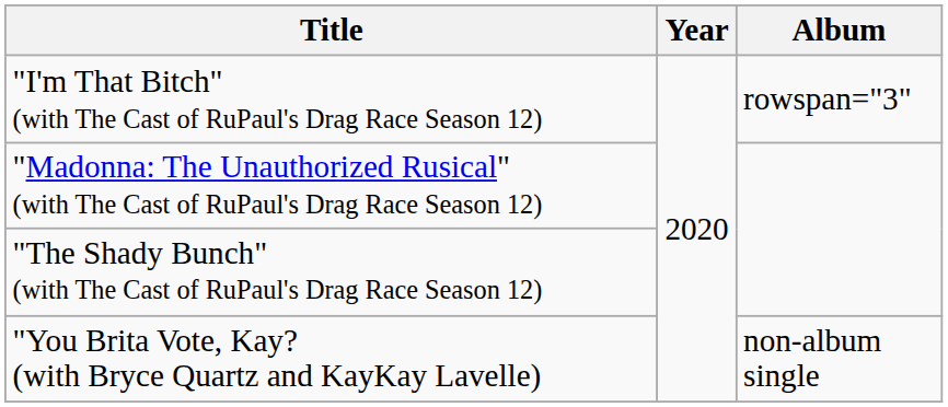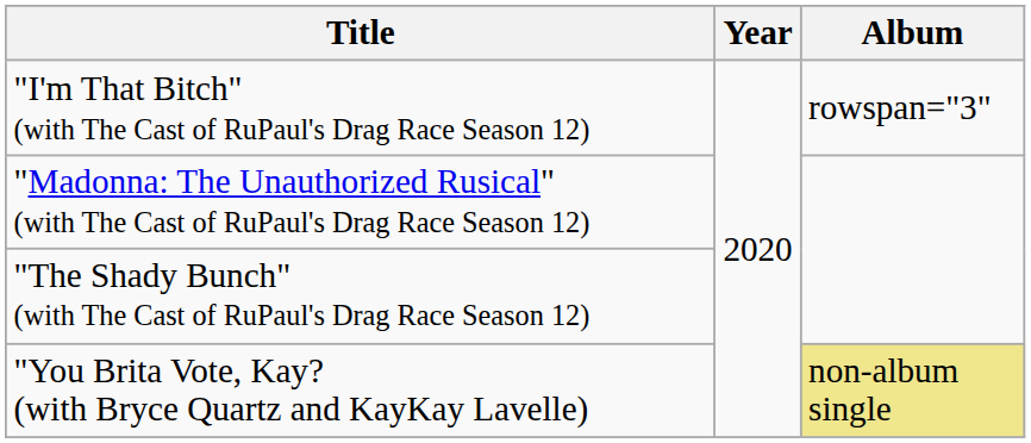"You Brita Vote, Kay? (with Bryce Quartz and KayKay Lavelle) | Album: no background -> khaki background
